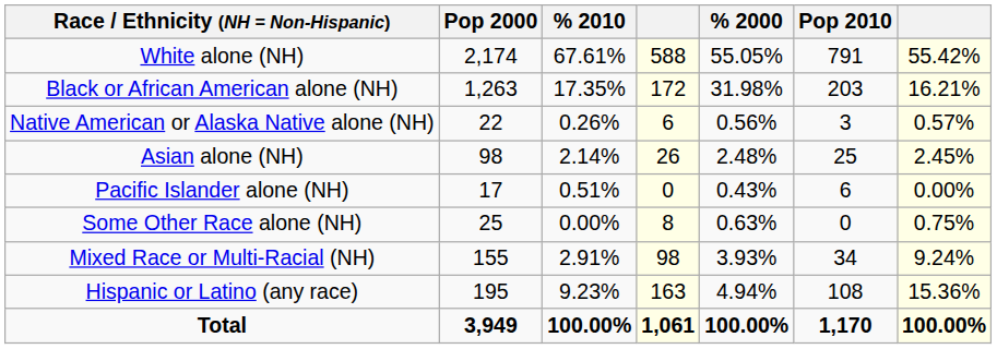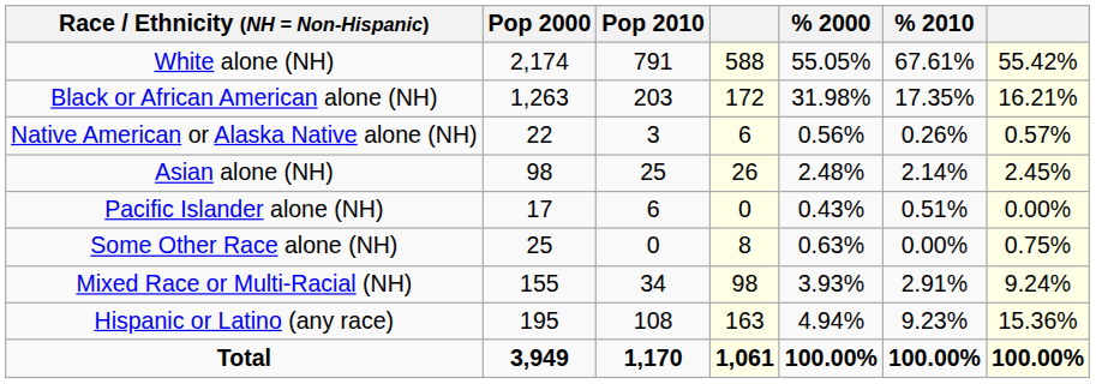columns swapped: Pop 2010 <-> % 2010
